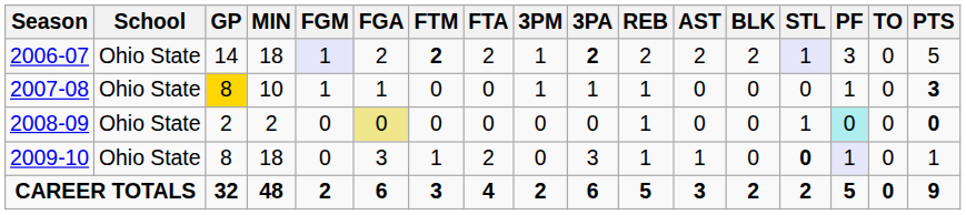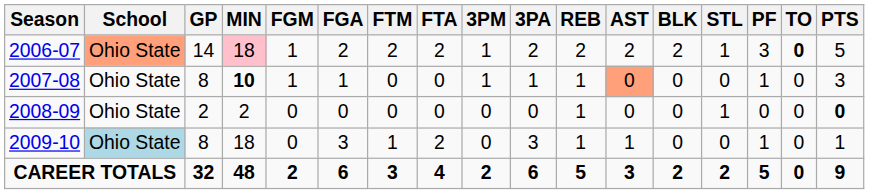2006-07 | School: no background -> lightsalmon background
2006-07 | MIN: no background -> pink background
2006-07 | FGM: lavender background -> no background
2006-07 | FTM: bold -> normal
2006-07 | 3PA: bold -> normal
2006-07 | STL: lavender background -> no background
2006-07 | TO: normal -> bold
2007-08 | GP: gold background -> no background
2007-08 | MIN: normal -> bold
2007-08 | AST: no background -> lightsalmon background
2007-08 | PTS: bold -> normal
2008-09 | FGA: khaki background -> no background
2008-09 | PF: paleturquoise background -> no background
2009-10 | School: no background -> lightblue background
2009-10 | STL: bold -> normal
2009-10 | PF: lavender background -> no background
